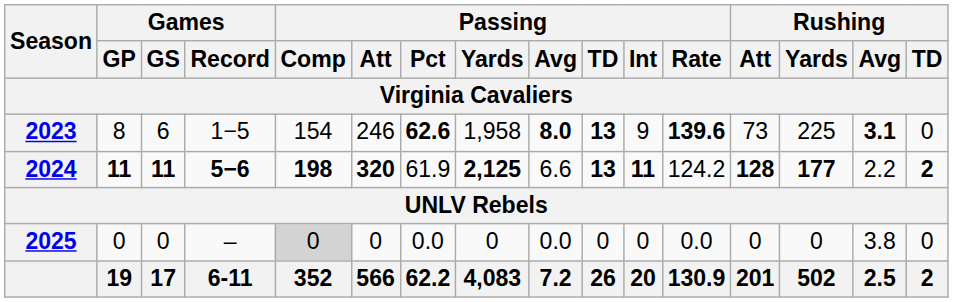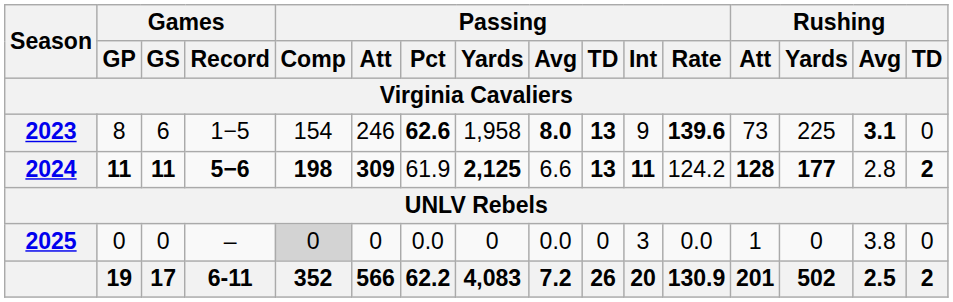2024 | Passing / Att / Virginia Cavaliers: 320 -> 309
2024 | Rushing / Avg / Virginia Cavaliers: 2.2 -> 2.8
2025 | Passing / Int / Virginia Cavaliers: 0 -> 3
2025 | Rushing / Att / Virginia Cavaliers: 0 -> 1
